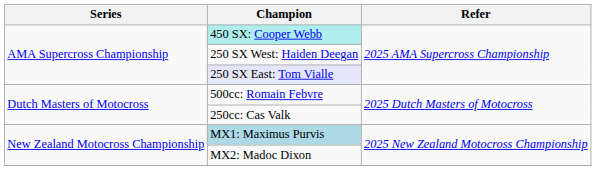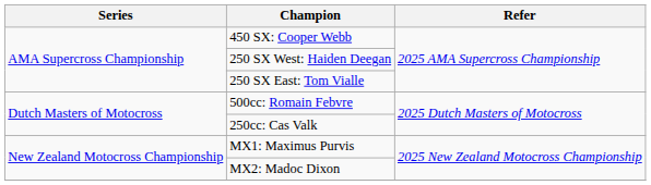450 SX: Cooper Webb | Champion: paleturquoise background -> no background
250 SX East: Tom Vialle | Champion: lavender background -> no background
MX1: Maximus Purvis | Champion: lightblue background -> no background
